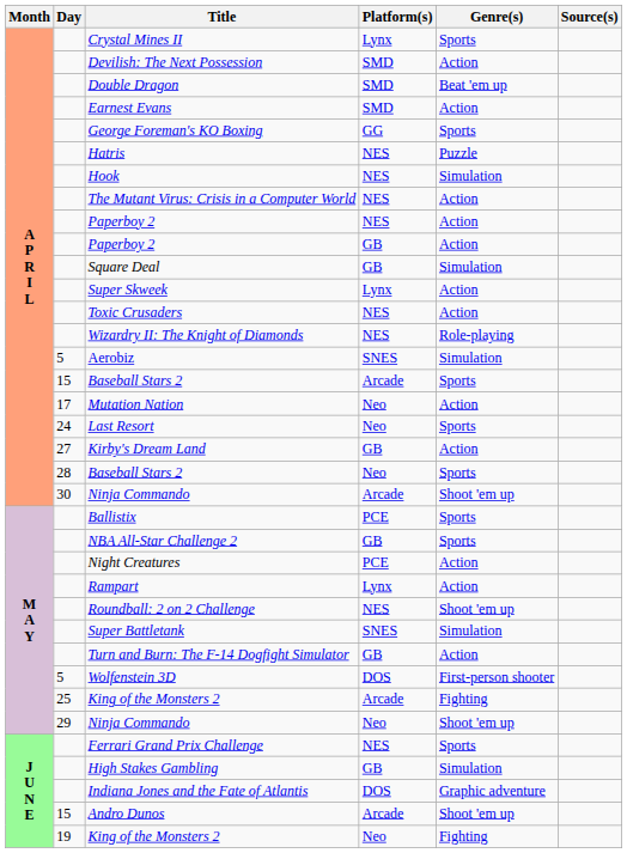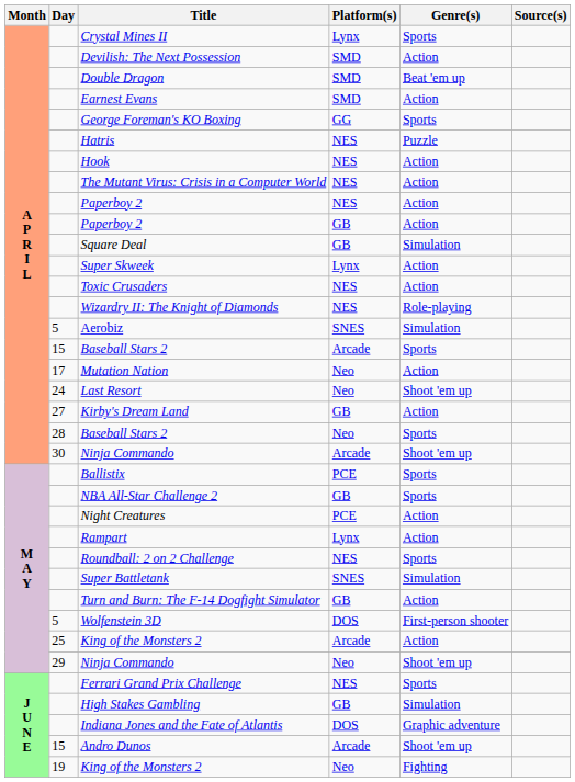Hook | Genre(s): Simulation -> Action
Last Resort | Genre(s): Sports -> Shoot 'em up
Roundball: 2 on 2 Challenge | Genre(s): Shoot 'em up -> Sports
King of the Monsters 2 / Arcade | Genre(s): Fighting -> Action
